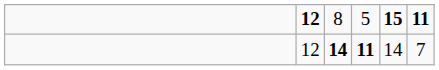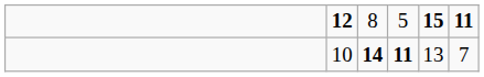row 2 | column 2: 12 -> 10
row 2 | column 5: 14 -> 13
